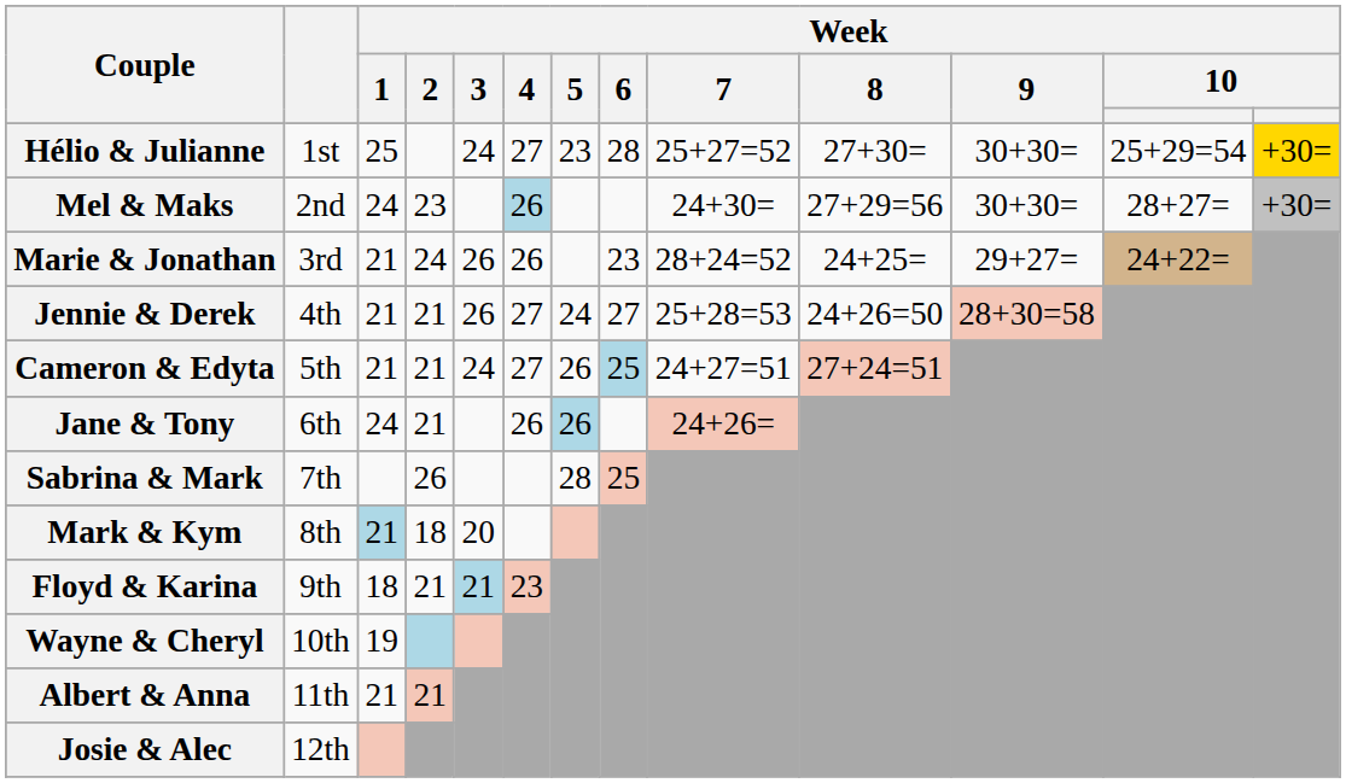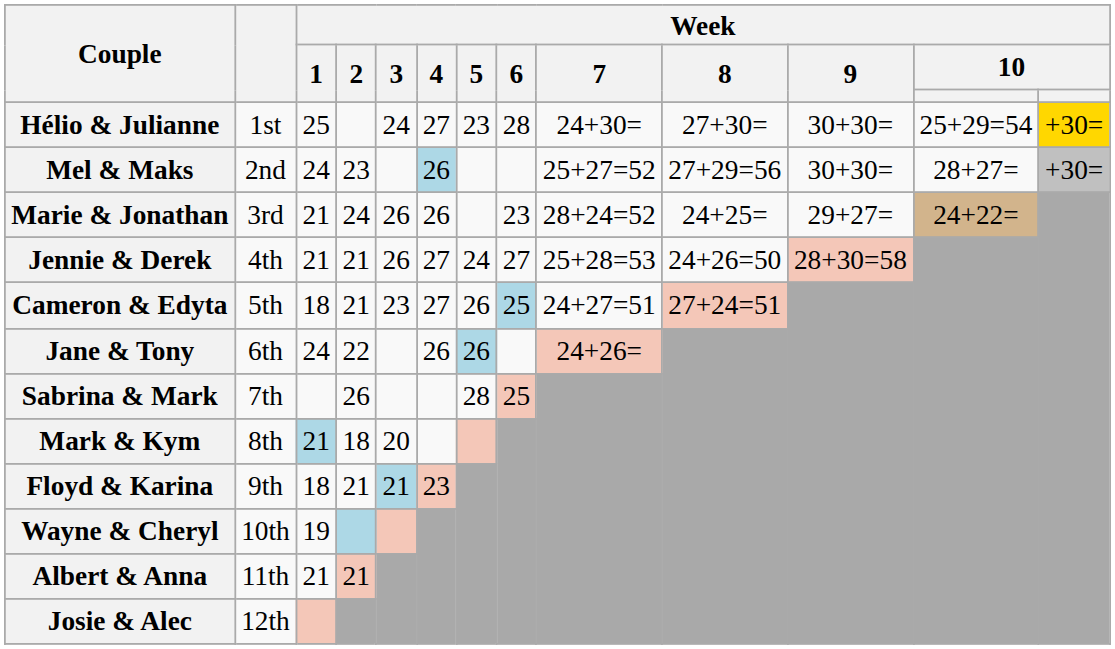Hélio & Julianne | Week / 7: 25+27=52 -> 24+30=
Mel & Maks | Week / 7: 24+30= -> 25+27=52
Cameron & Edyta | Week / 1: 21 -> 18
Cameron & Edyta | Week / 3: 24 -> 23
Jane & Tony | Week / 2: 21 -> 22
